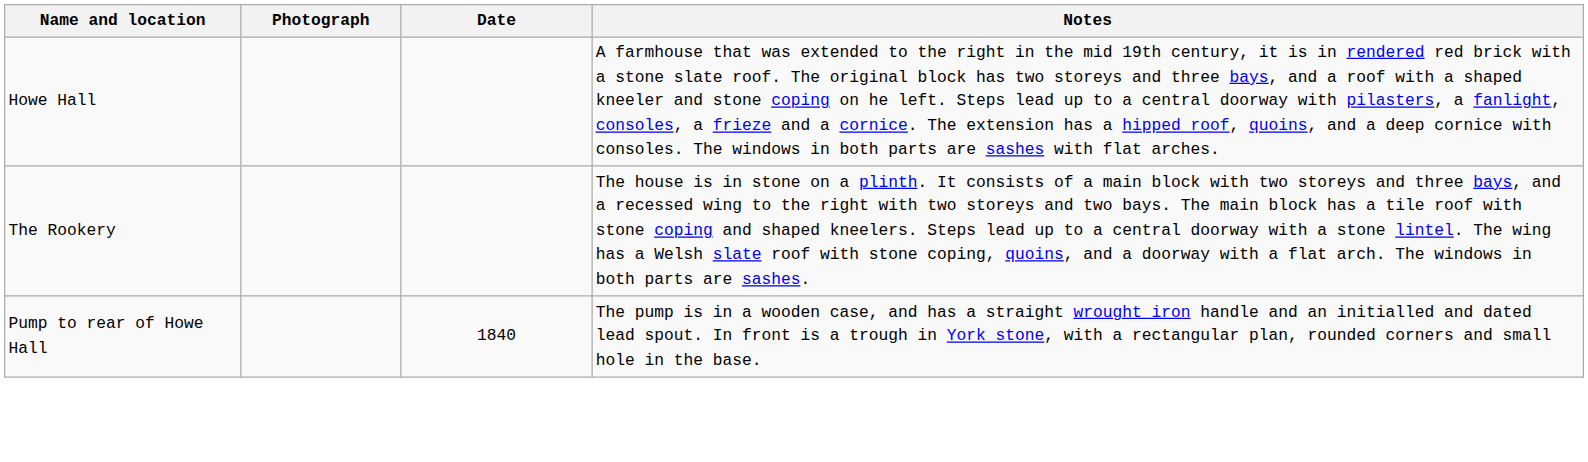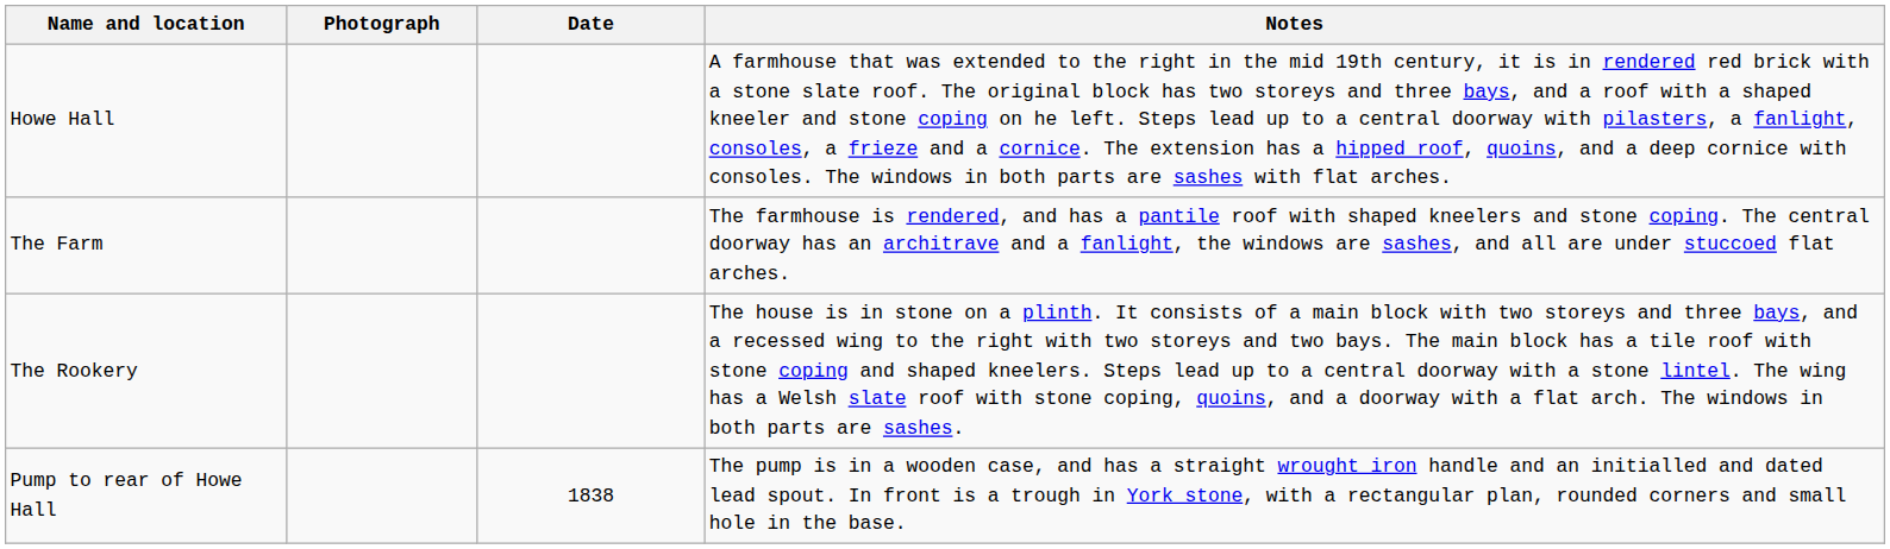+ row: The Farm | The farmhouse is rendered, and has a pantile roof with shaped kneelers and stone coping. The central doorway has an architrave and a fanlight, the windows are sashes, and all are under stuccoed flat arches.
Pump to rear of Howe Hall | Date: 1840 -> 1838
